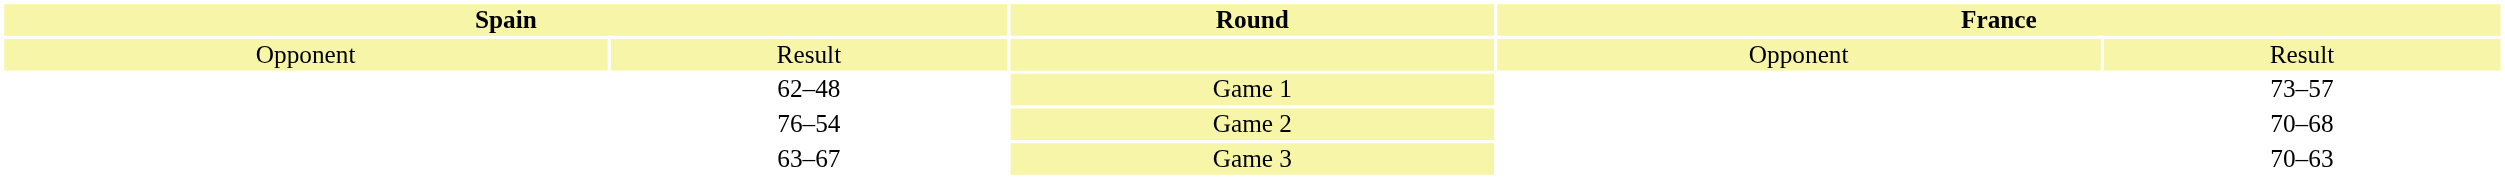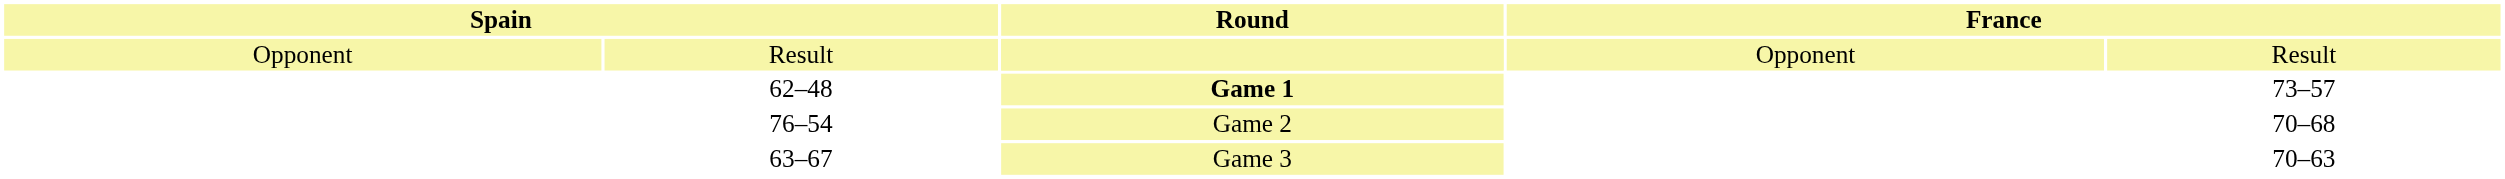62–48 | Round: normal -> bold
